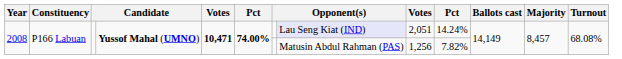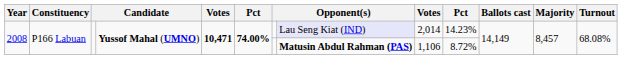row 2 | column 9: 2,051 -> 2,014
row 2 | column 10: 14.24% -> 14.23%
row 3 | column 8: normal -> bold
row 3 | column 9: 1,256 -> 1,106
row 3 | column 10: 7.82% -> 8.72%
